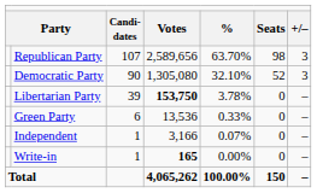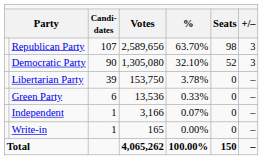Libertarian Party | column 4: bold -> normal
Write-in | column 4: bold -> normal
